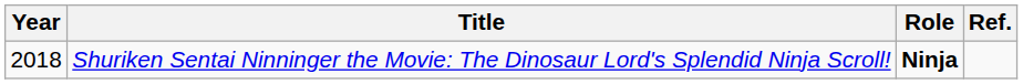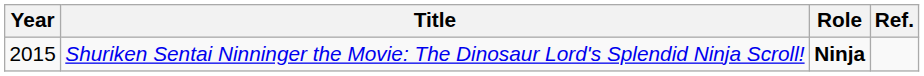row 2 | Year: 2018 -> 2015
